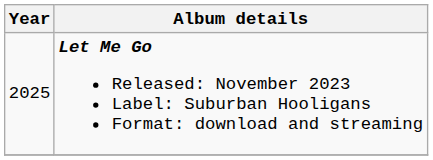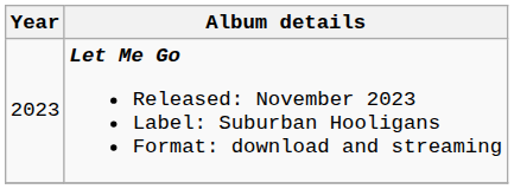row 2 | Year: 2025 -> 2023
